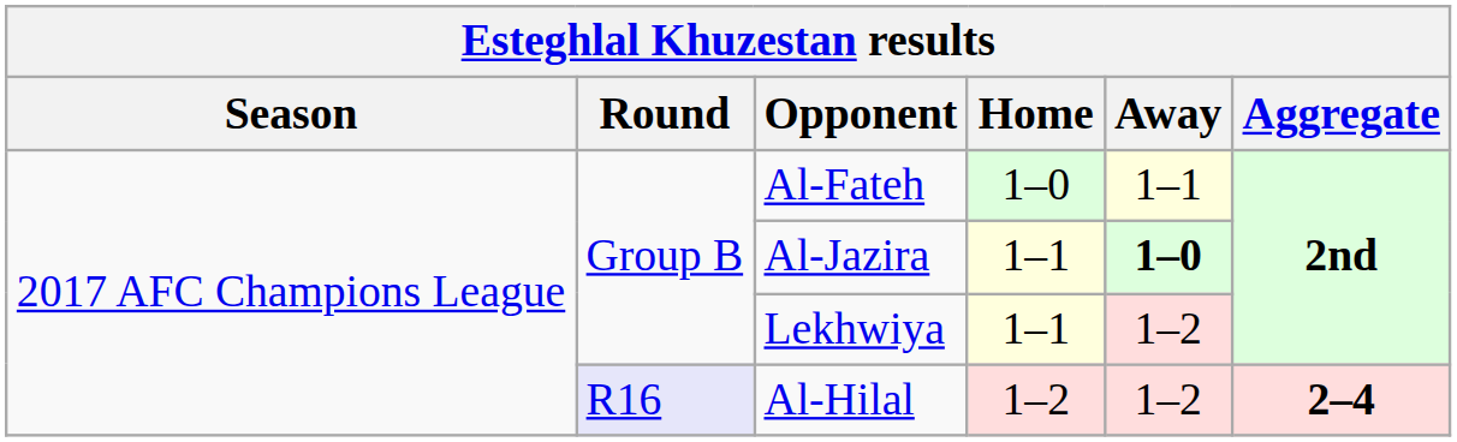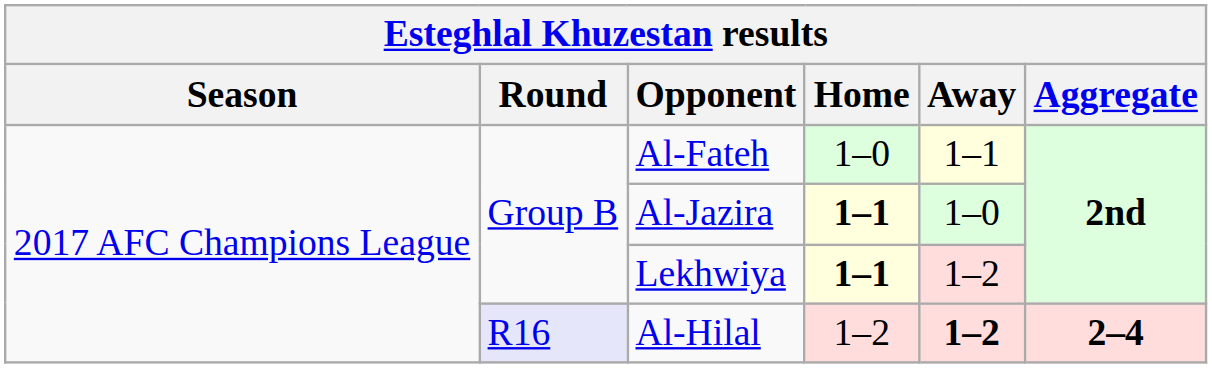Al-Jazira | Home: normal -> bold
Al-Jazira | Away: bold -> normal
Lekhwiya | Home: normal -> bold
Al-Hilal | Away: normal -> bold
